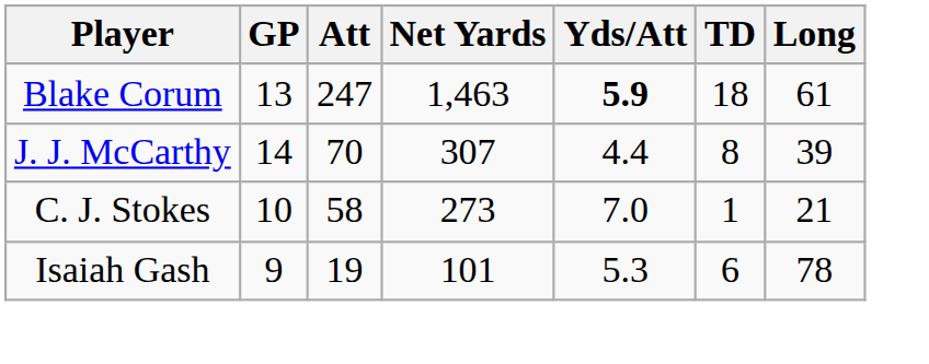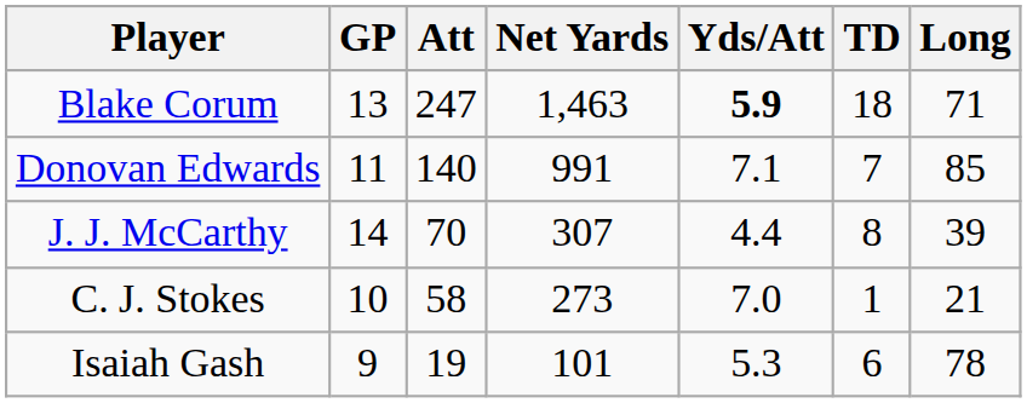Blake Corum | Long: 61 -> 71
+ row: Donovan Edwards | 11 | 140 | 991 | 7.1 | 7 | 85
